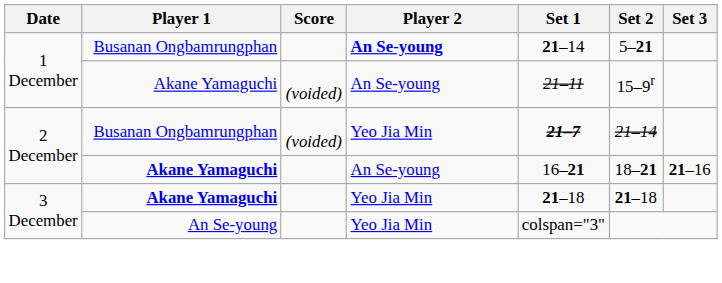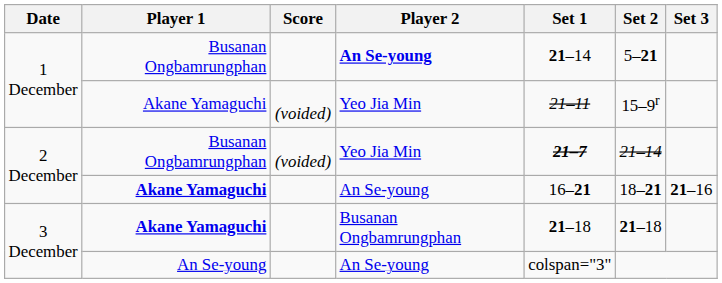1 December / Akane Yamaguchi | Player 2: An Se-young -> Yeo Jia Min
3 December / Akane Yamaguchi | Player 2: Yeo Jia Min -> Busanan Ongbamrungphan
3 December / An Se-young | Player 2: Yeo Jia Min -> An Se-young
